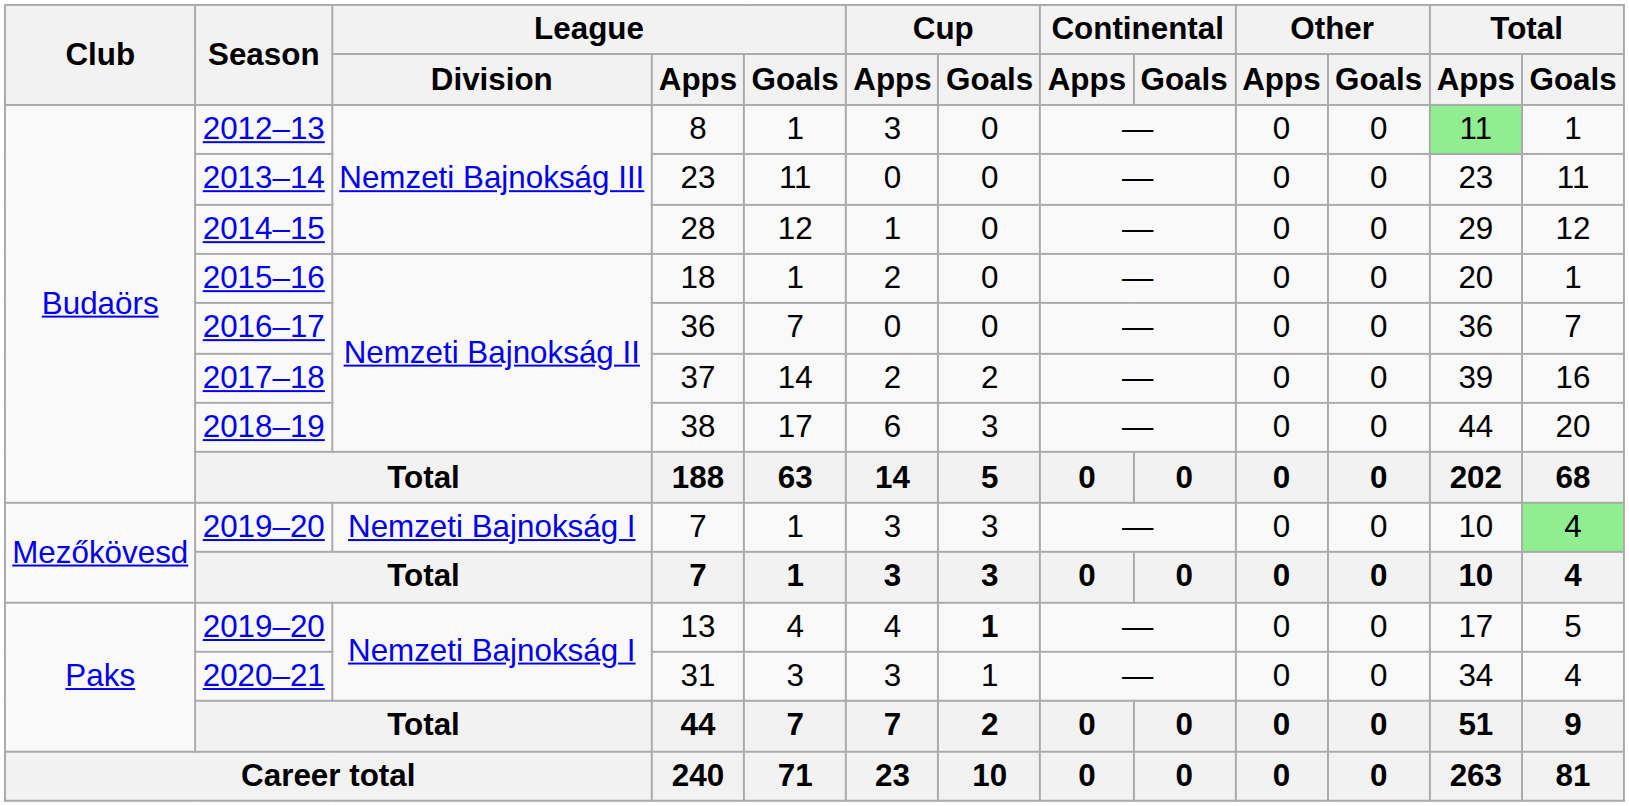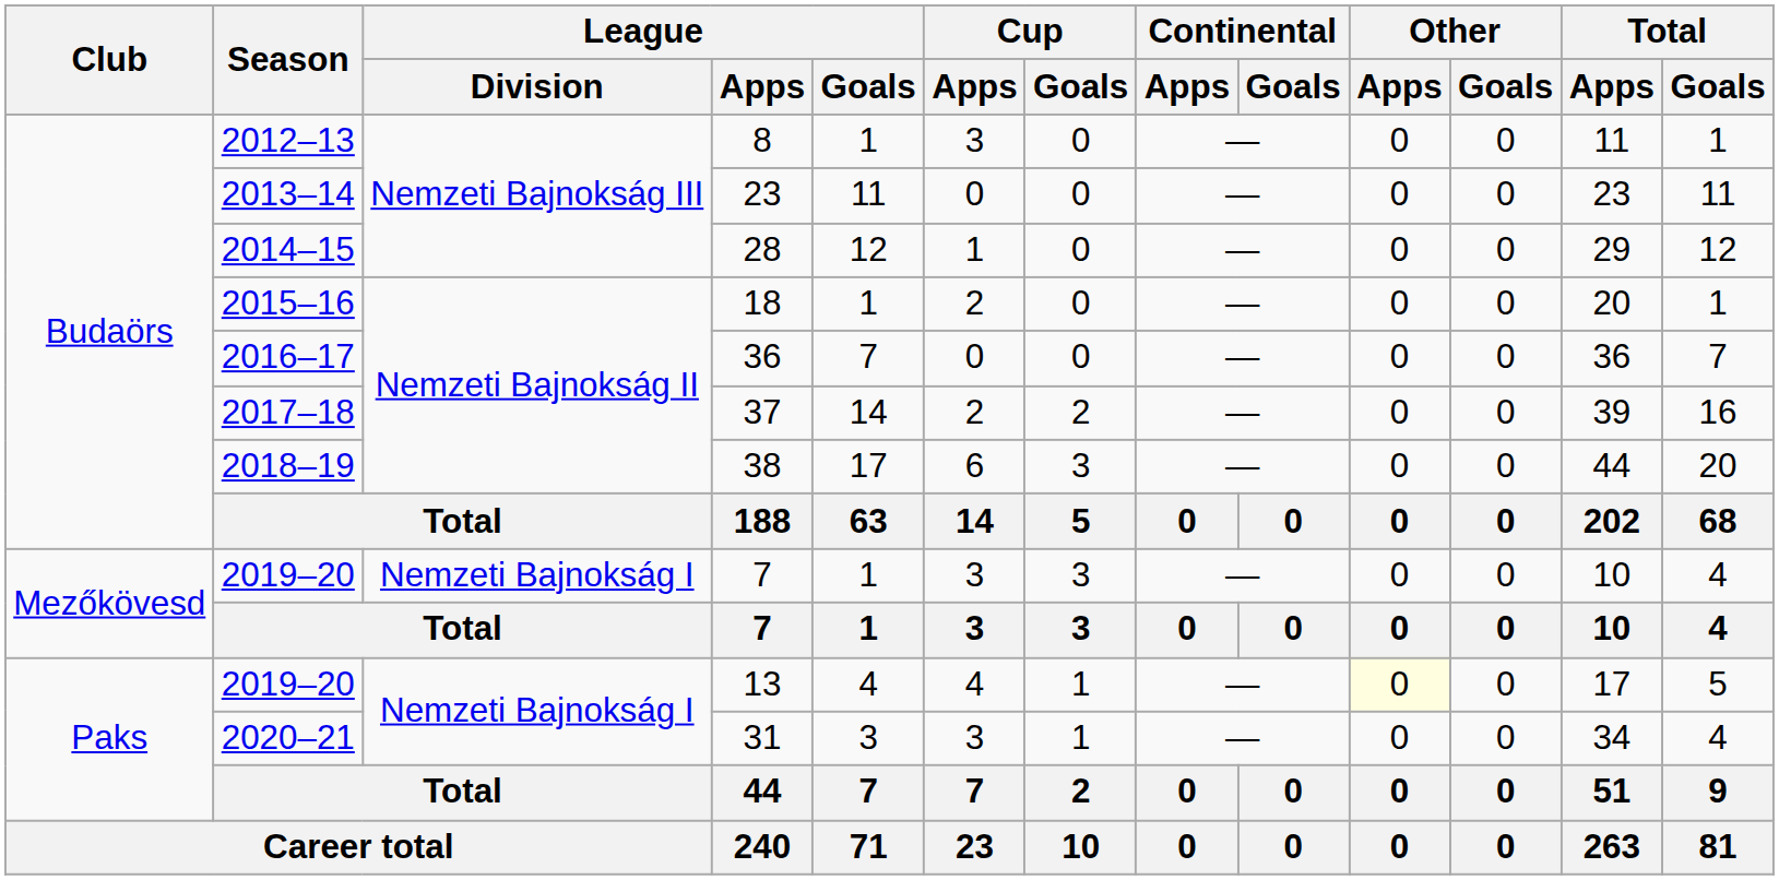8 | Total / Apps: lightgreen background -> no background
2019–20 / 7 | Total / Goals: lightgreen background -> no background
13 | Cup / Goals: bold -> normal
13 | Other / Apps: no background -> lightyellow background
